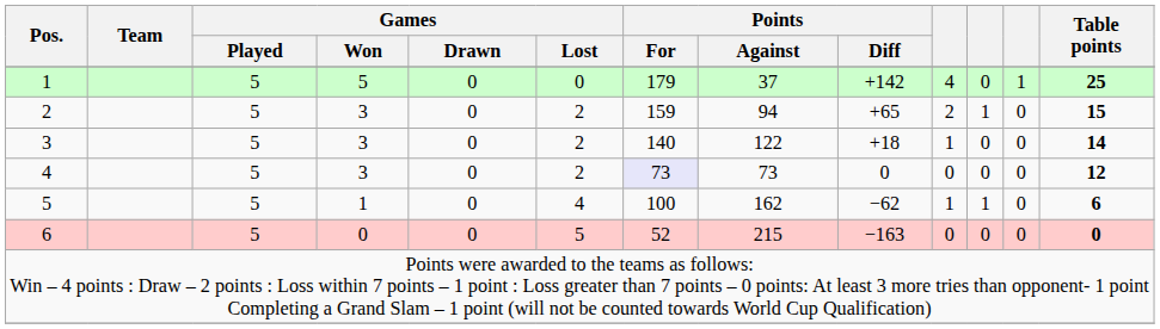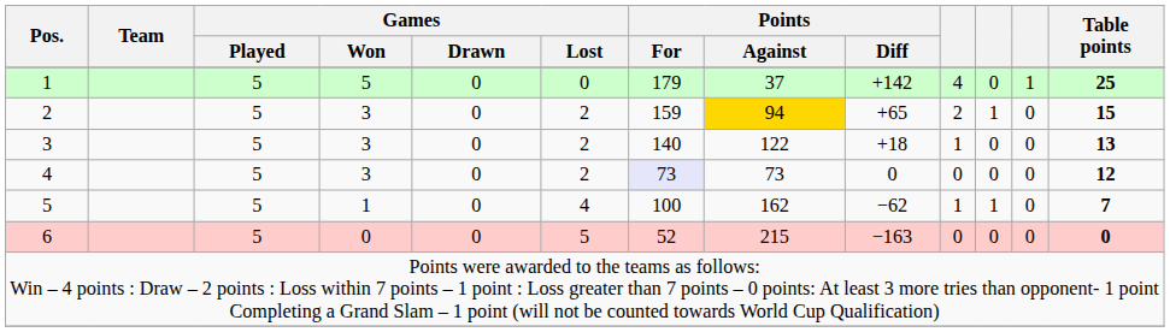row 4 | Points / Against: no background -> gold background
row 5 | Table points: 14 -> 13
row 7 | Table points: 6 -> 7
